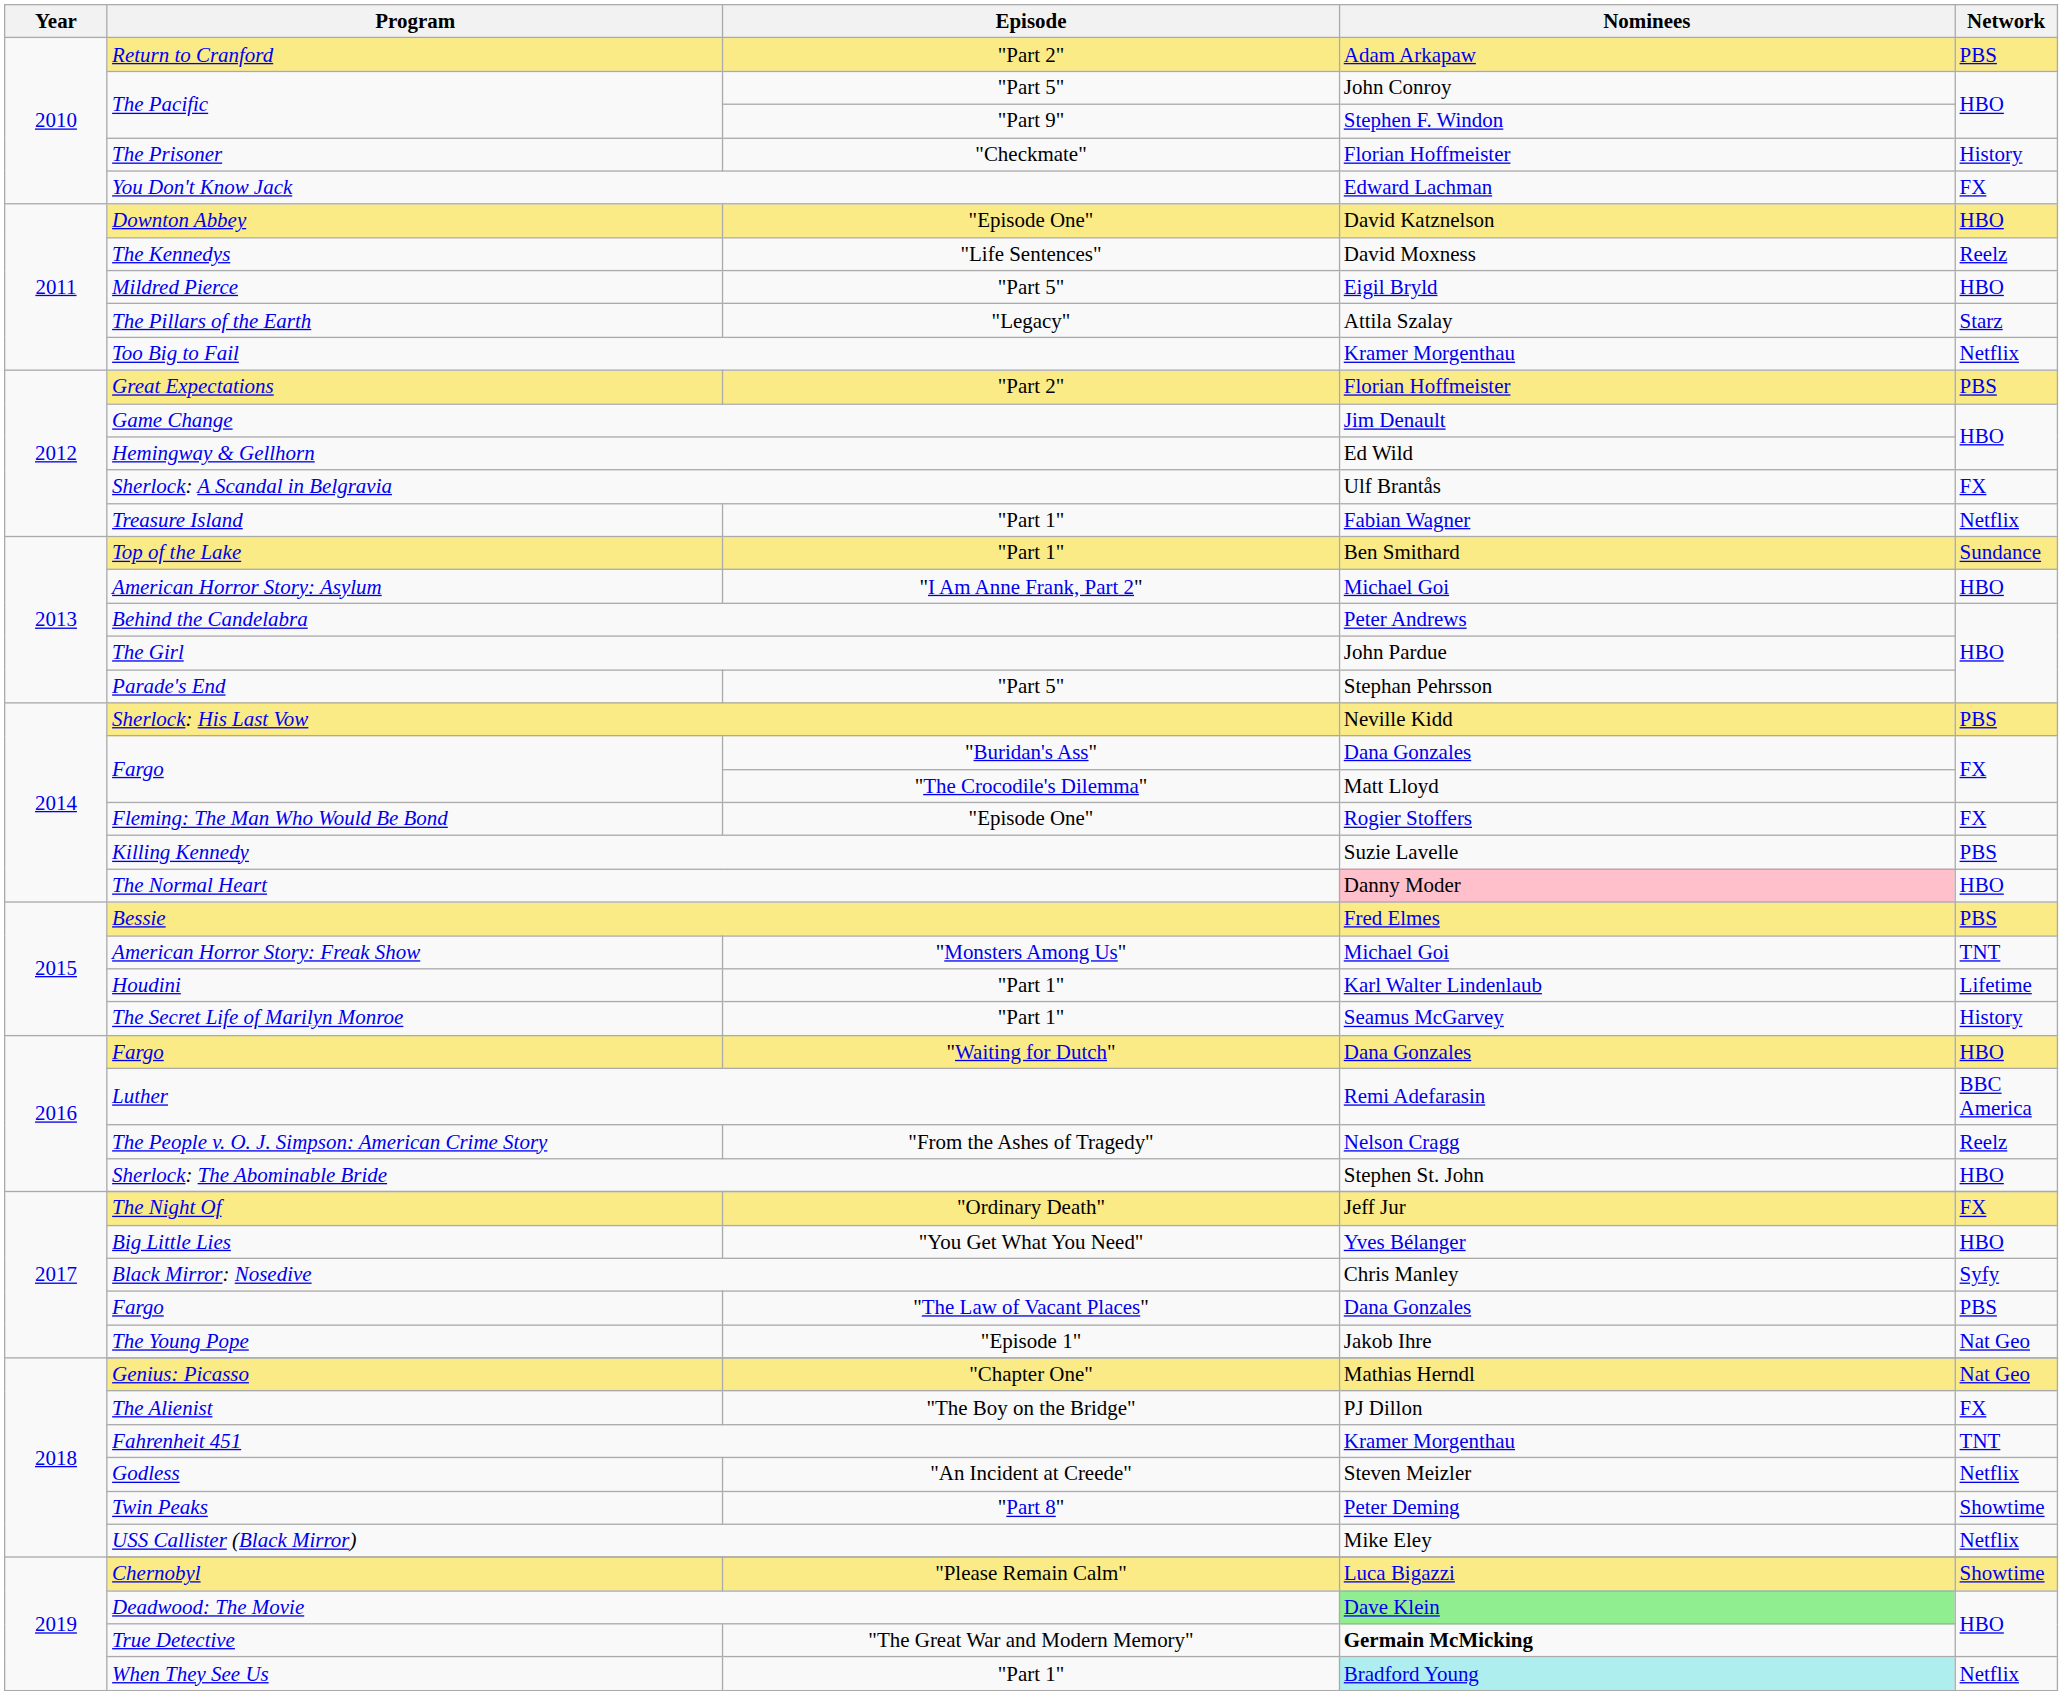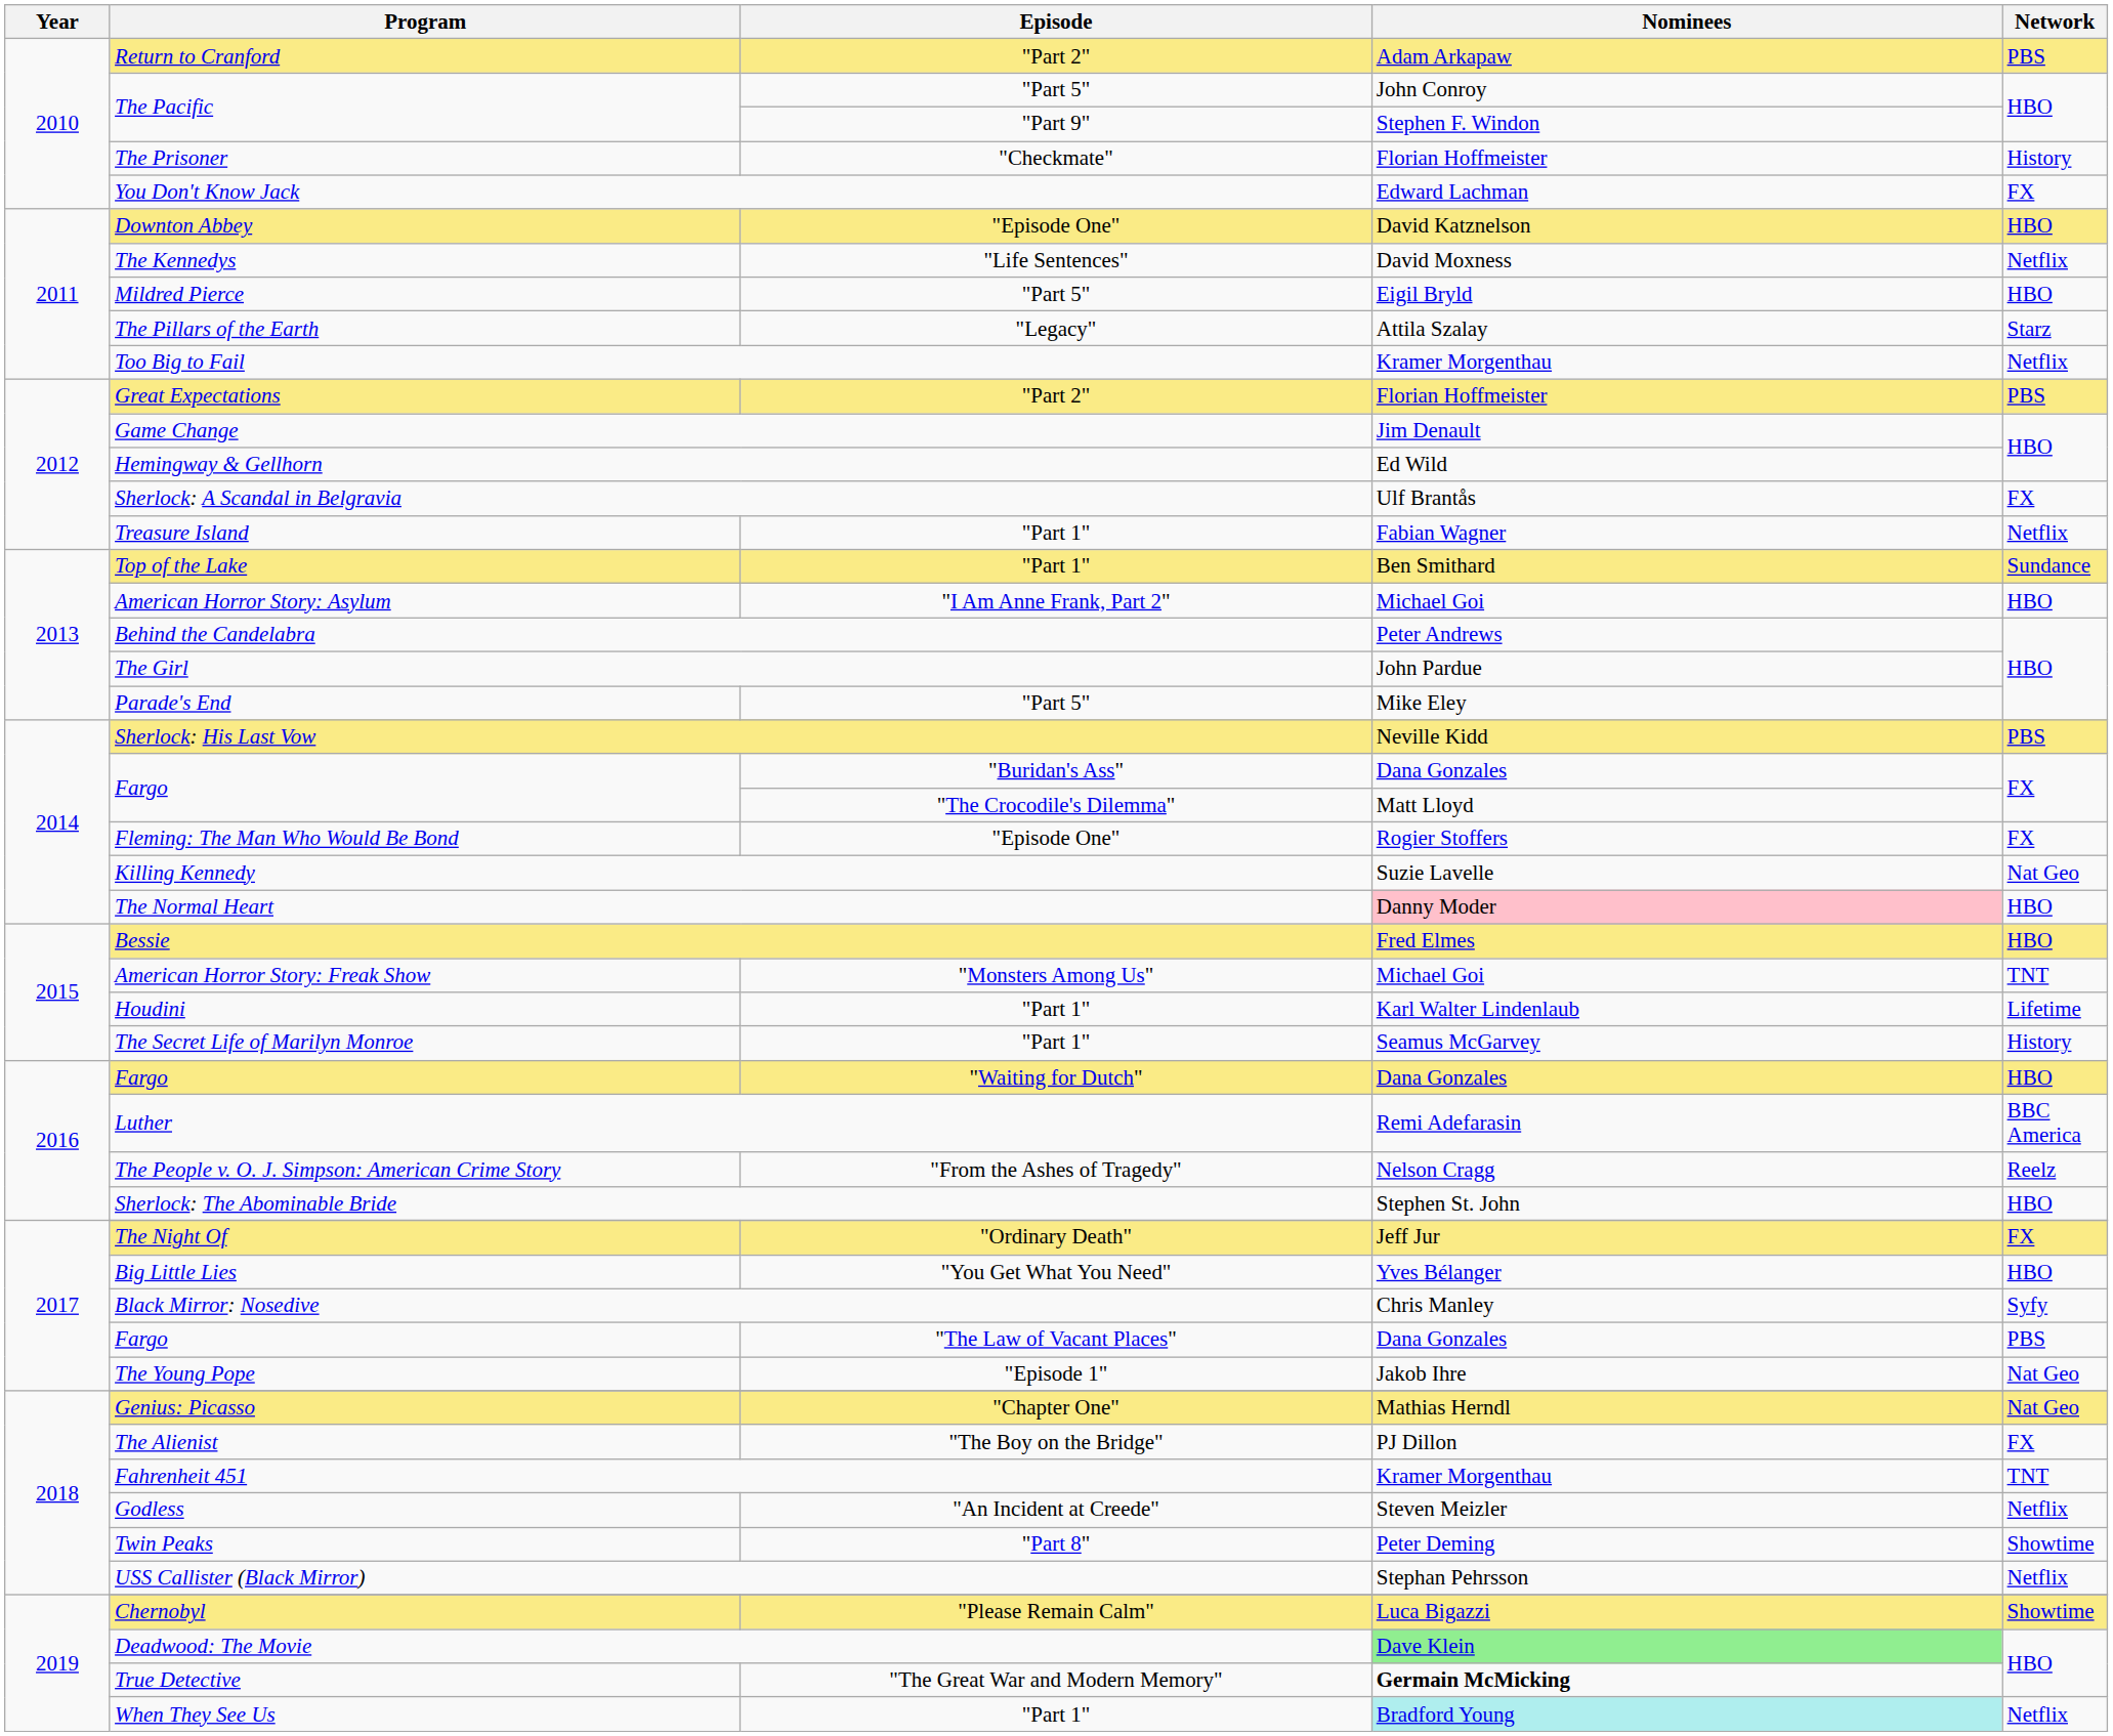The Kennedys | Network: Reelz -> Netflix
Parade's End | Nominees: Stephan Pehrsson -> Mike Eley
Killing Kennedy | Network: PBS -> Nat Geo
Bessie | Network: PBS -> HBO
USS Callister (Black Mirror) | Nominees: Mike Eley -> Stephan Pehrsson
